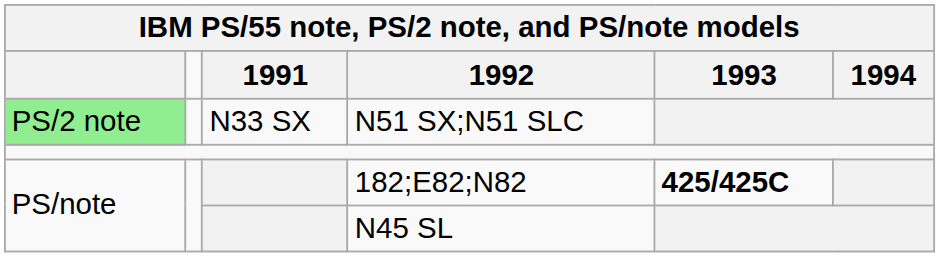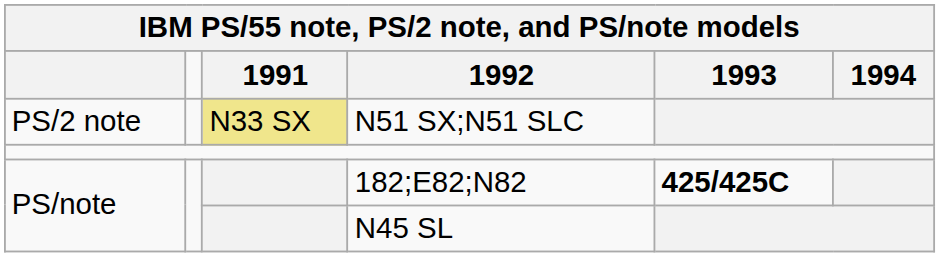N51 SX;N51 SLC | column 1: lightgreen background -> no background
N51 SX;N51 SLC | 1991: no background -> khaki background
